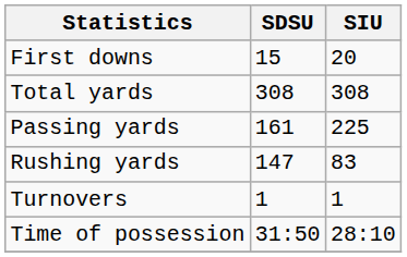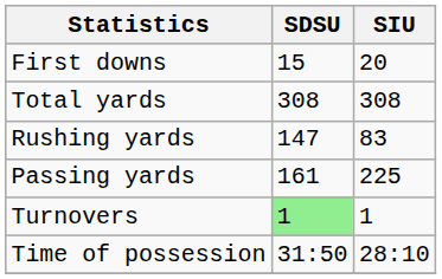rows swapped: Rushing yards <-> Passing yards
Turnovers | SDSU: no background -> lightgreen background
